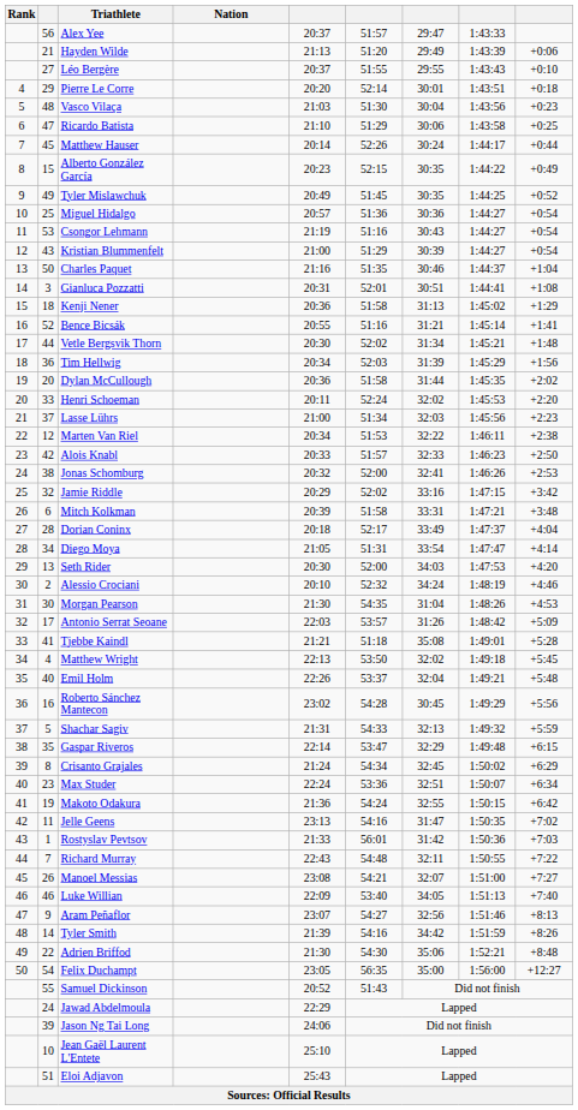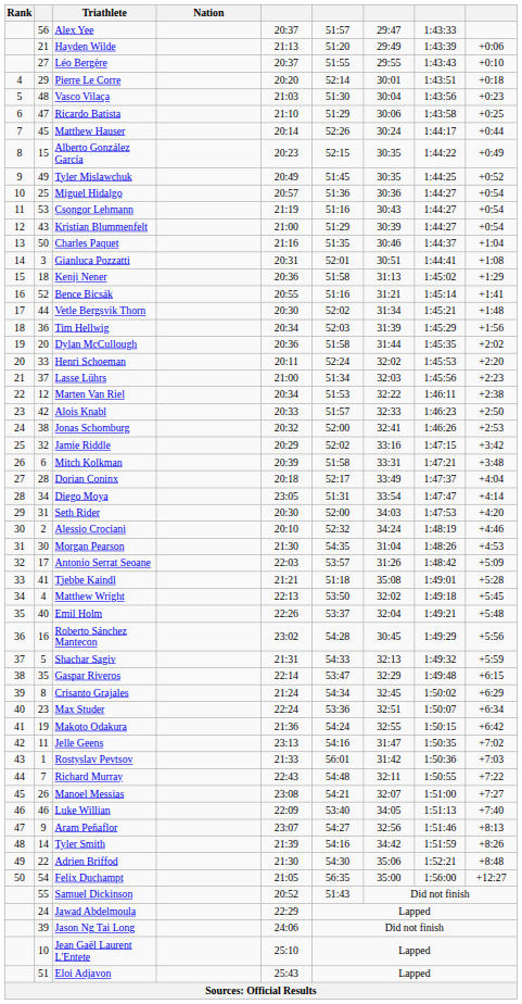Diego Moya | column 5: 21:05 -> 23:05
Seth Rider | column 2: 13 -> 31
Felix Duchampt | column 5: 23:05 -> 21:05
